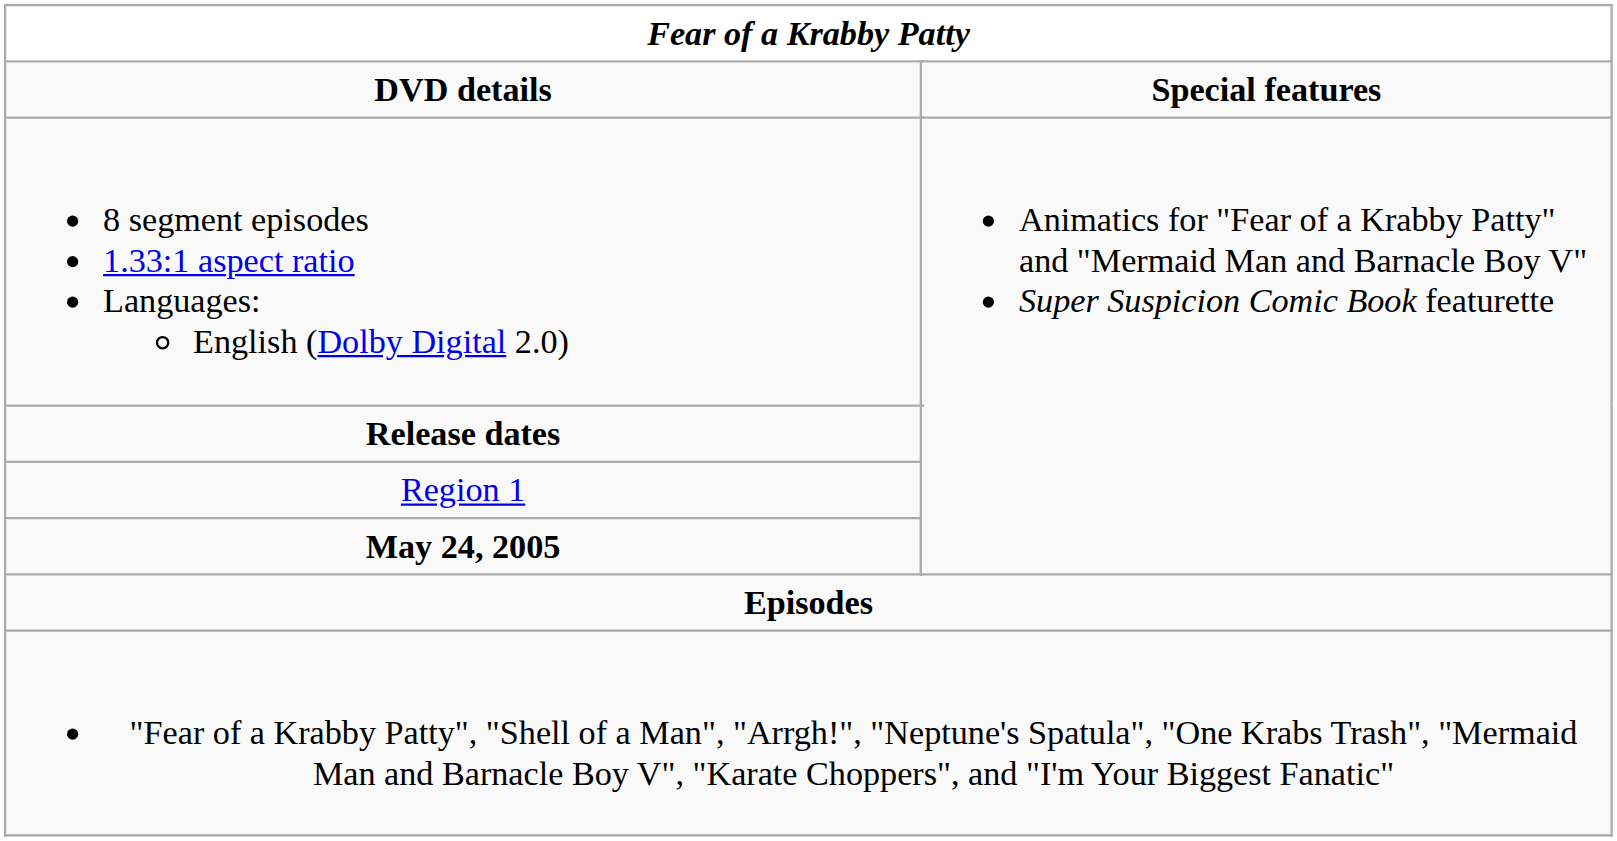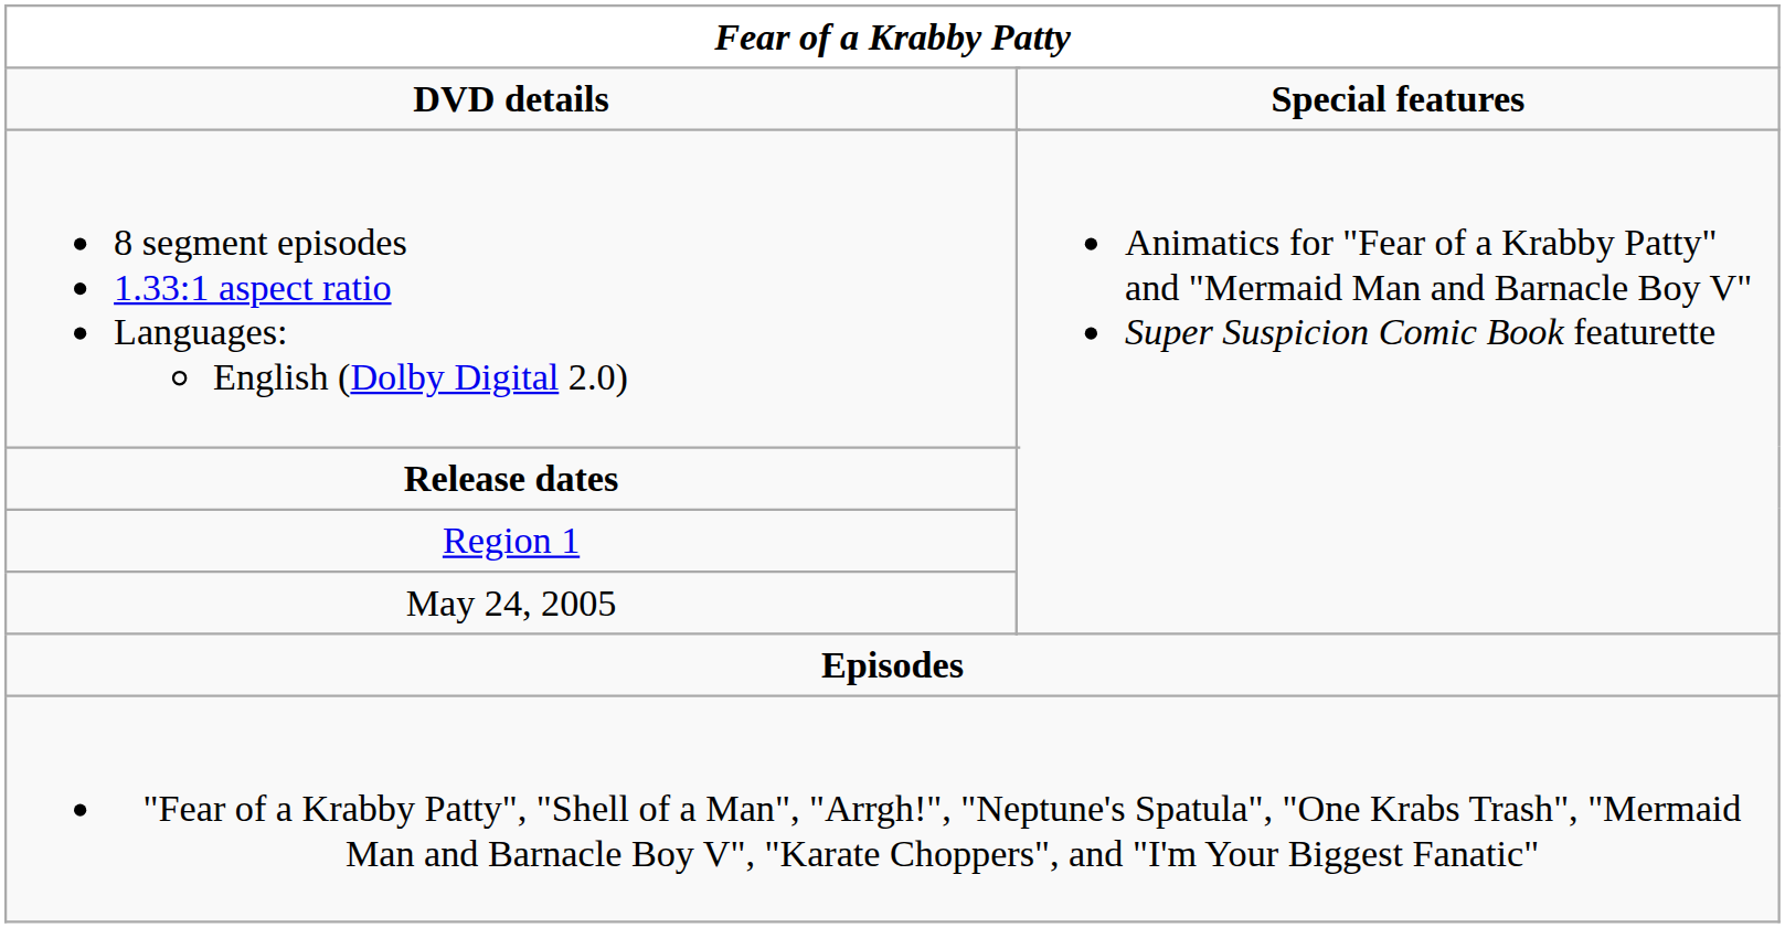May 24, 2005 | column 1: bold -> normal
